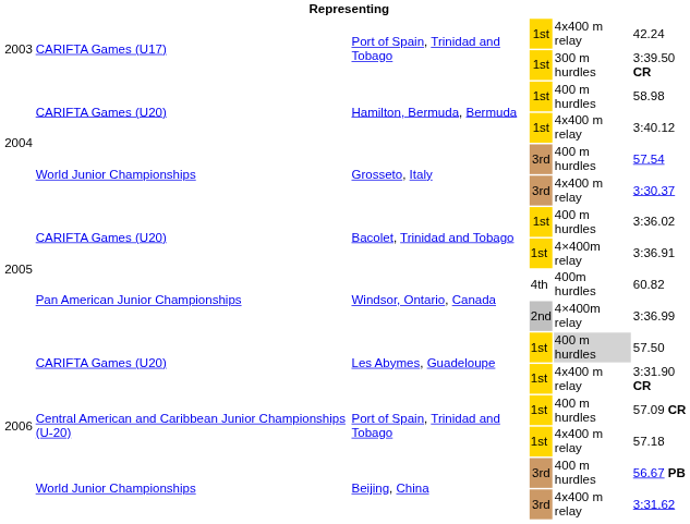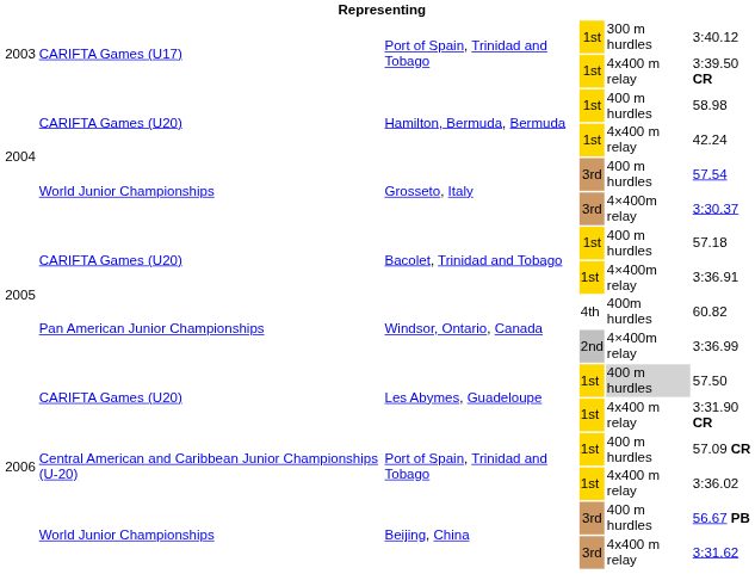row 2 | column 5: 4x400 m relay -> 300 m hurdles
row 2 | column 6: 42.24 -> 3:40.12
row 3 | column 5: 300 m hurdles -> 4x400 m relay
row 5 | column 6: 3:40.12 -> 42.24
row 7 | column 5: 4x400 m relay -> 4×400m relay
row 8 | column 6: 3:36.02 -> 57.18
row 15 | column 6: 57.18 -> 3:36.02
